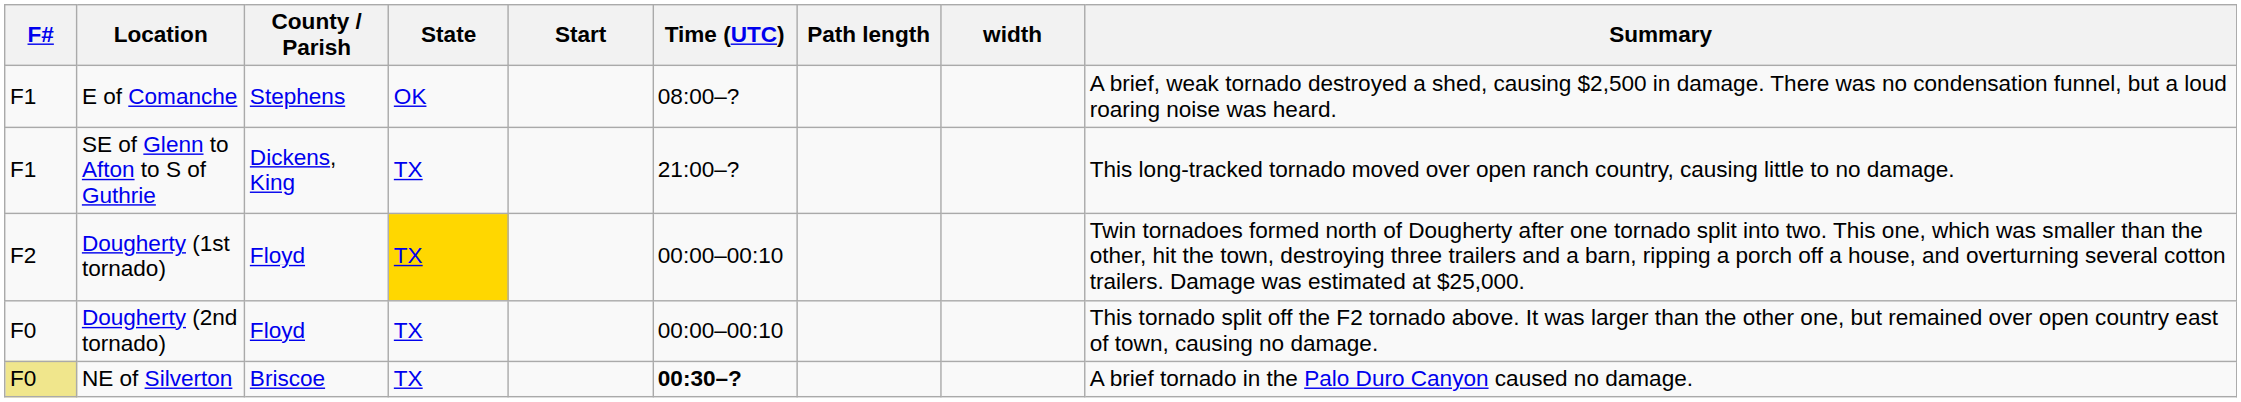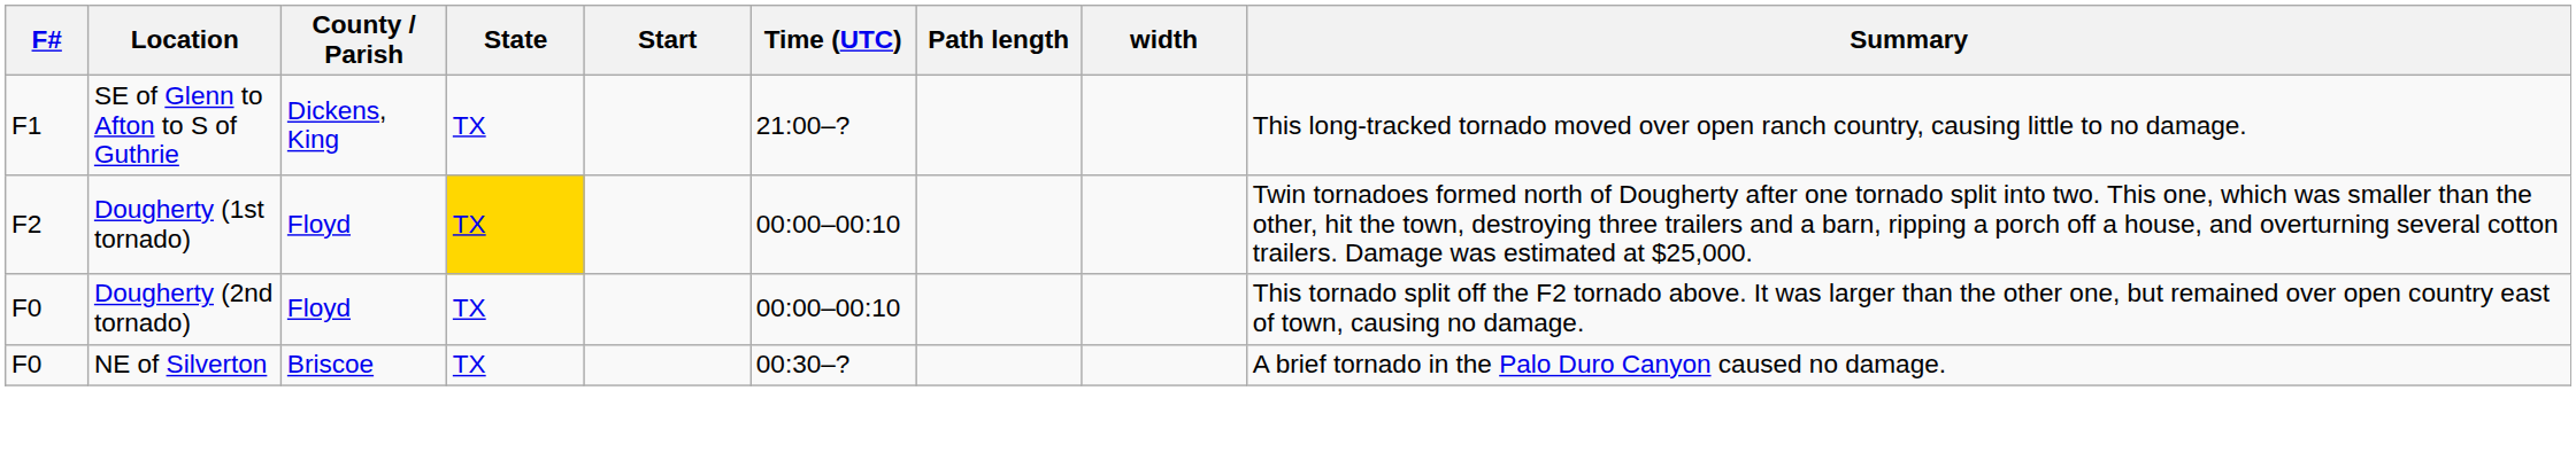- row: F1 | E of Comanche | Stephens | OK | 08:00–? | A brief, weak tornado destroyed a shed, causing $2,500 in damage. There was no condensation funnel, but a loud roaring noise was heard.
NE of Silverton | F#: khaki background -> no background
NE of Silverton | Time (UTC): bold -> normal
